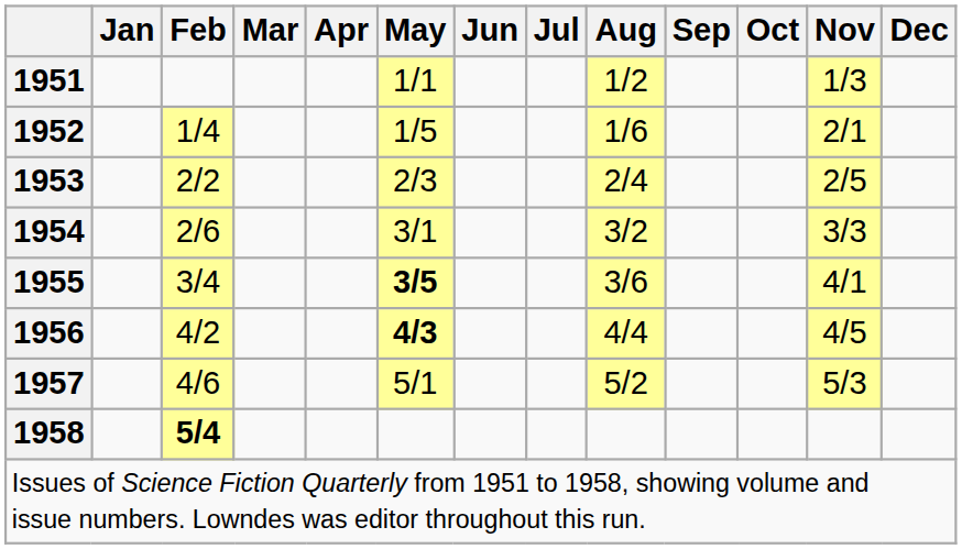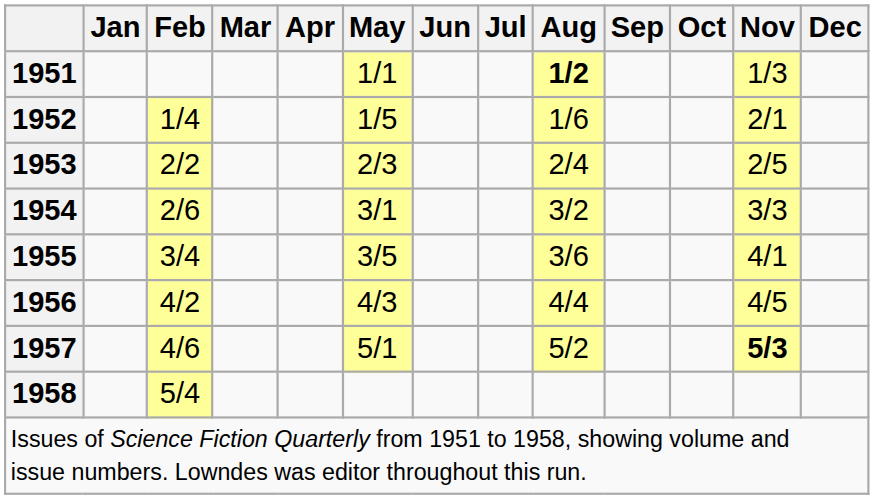1951 | Aug: normal -> bold
1955 | May: bold -> normal
1956 | May: bold -> normal
1957 | Nov: normal -> bold
1958 | Feb: bold -> normal
